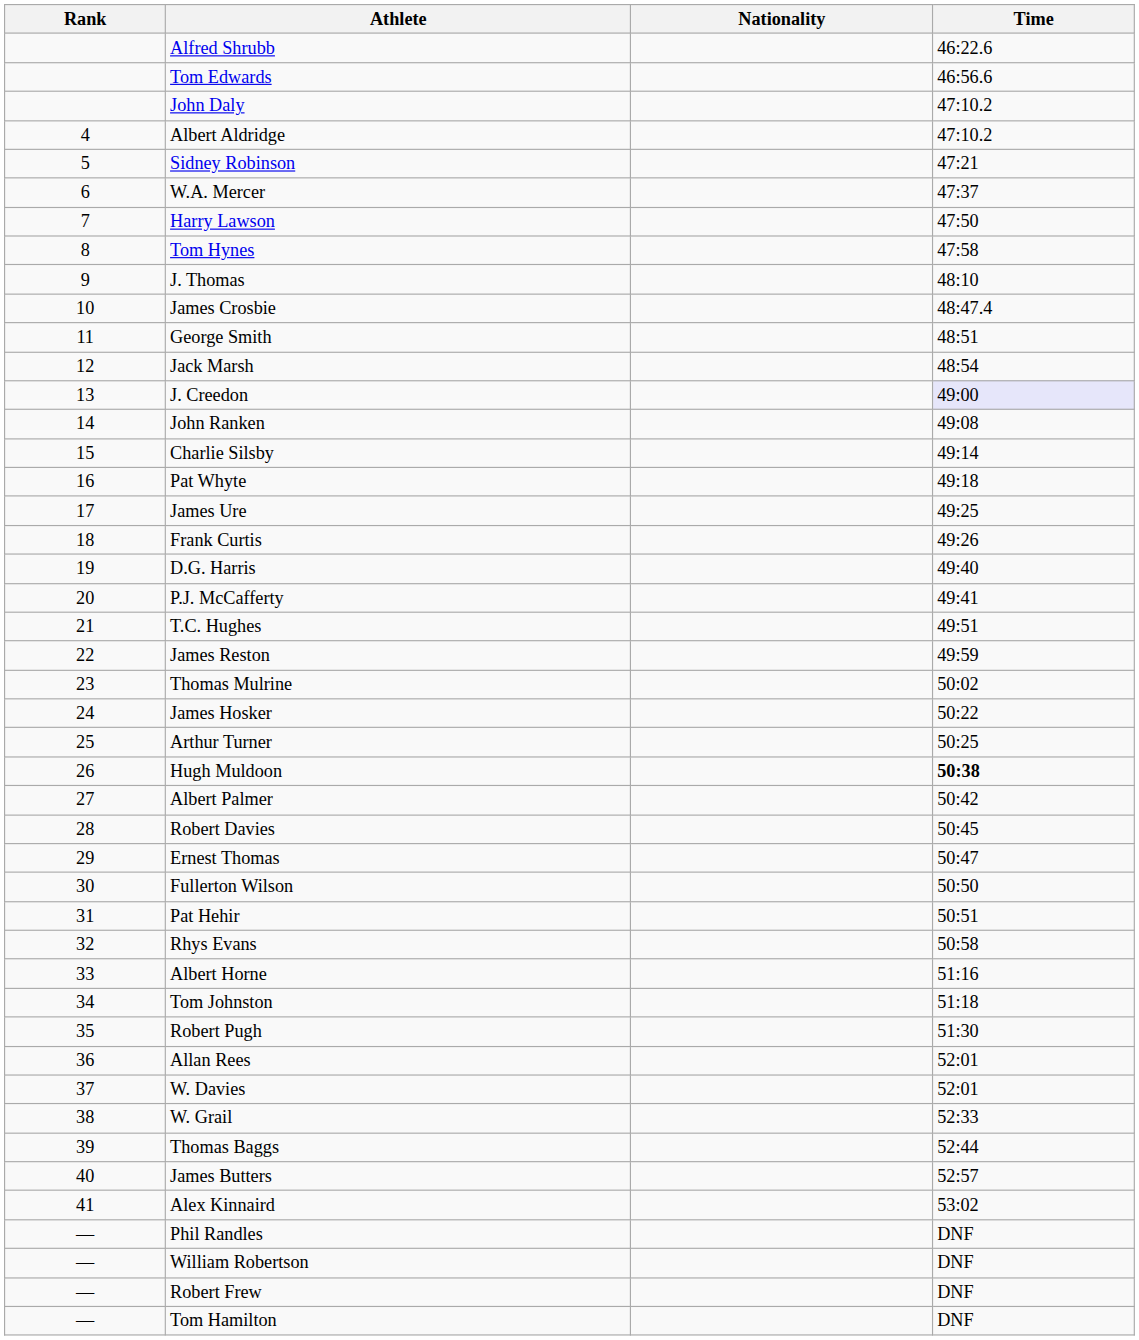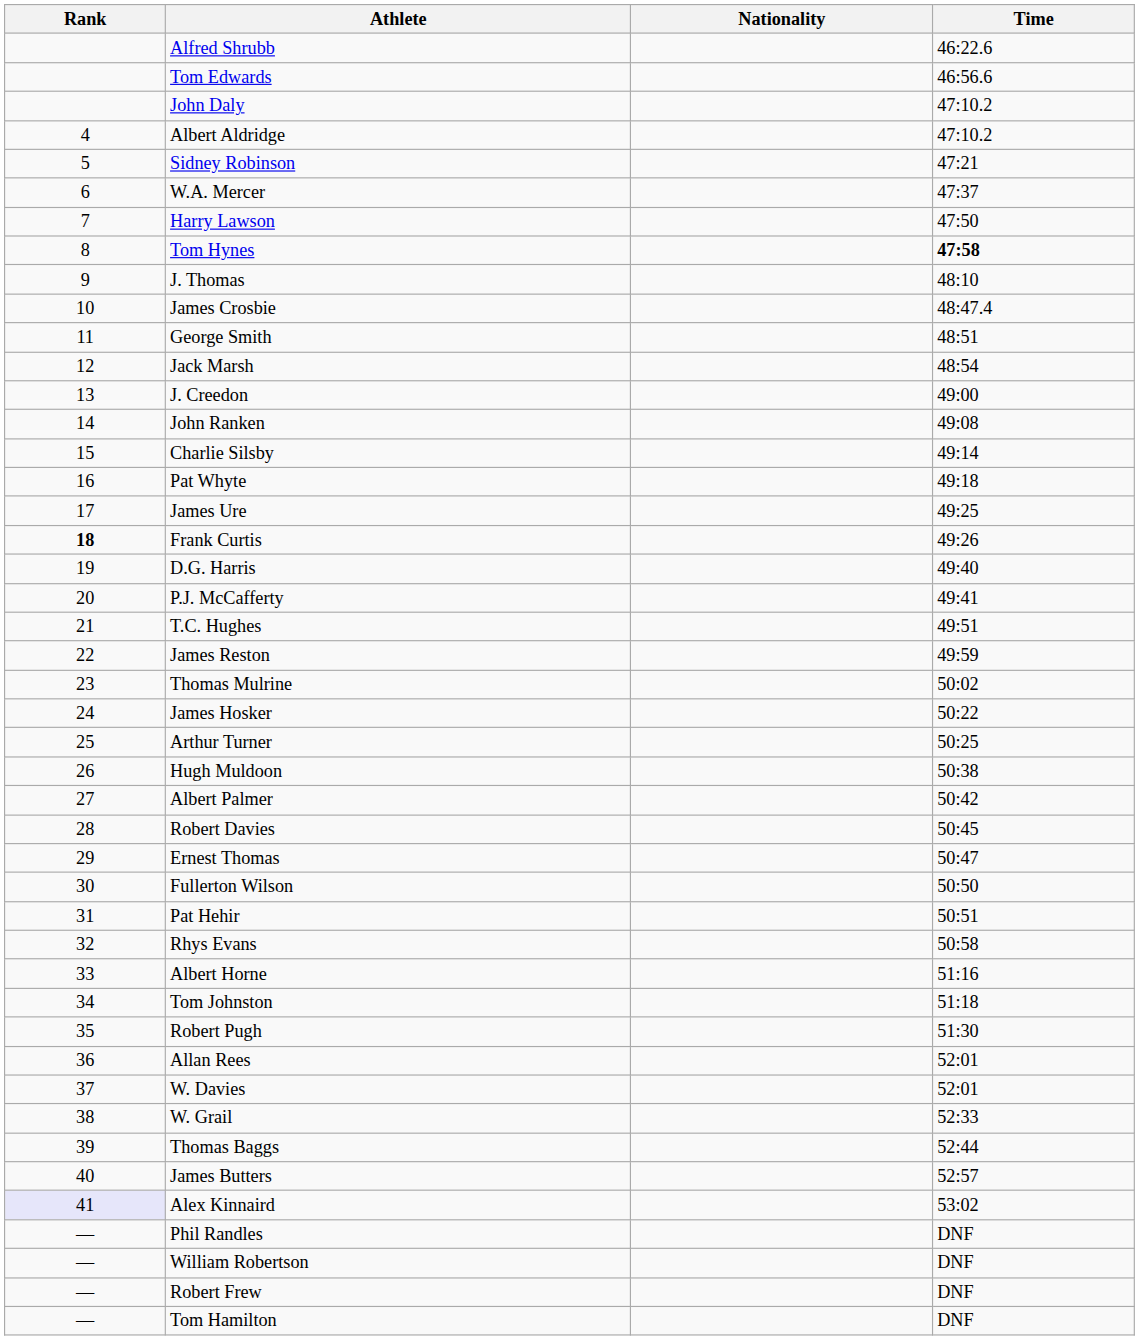Tom Hynes | Time: normal -> bold
J. Creedon | Time: lavender background -> no background
Frank Curtis | Rank: normal -> bold
Hugh Muldoon | Time: bold -> normal
Alex Kinnaird | Rank: no background -> lavender background
